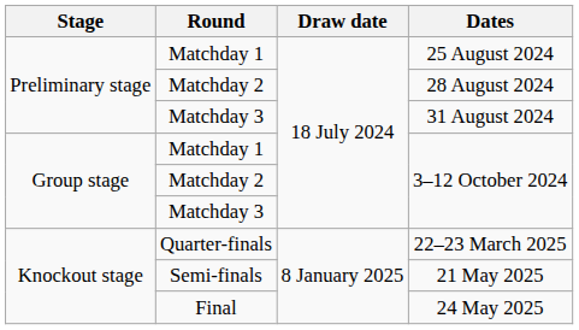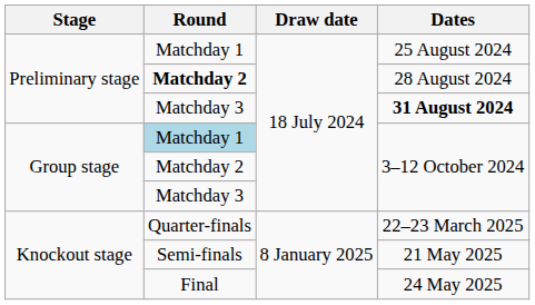28 August 2024 | Round: normal -> bold
31 August 2024 | Dates: normal -> bold
Matchday 1 / 3–12 October 2024 | Round: no background -> lightblue background
